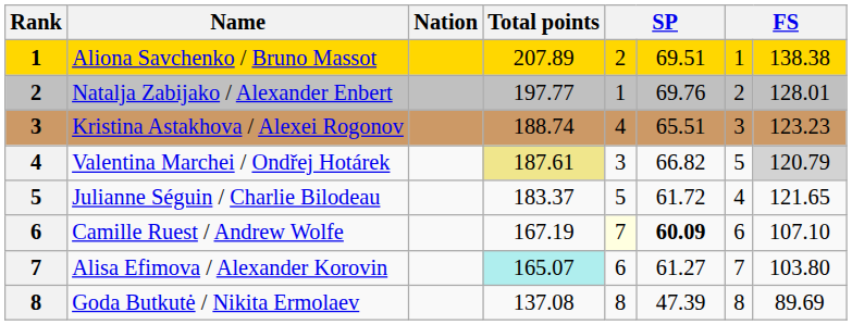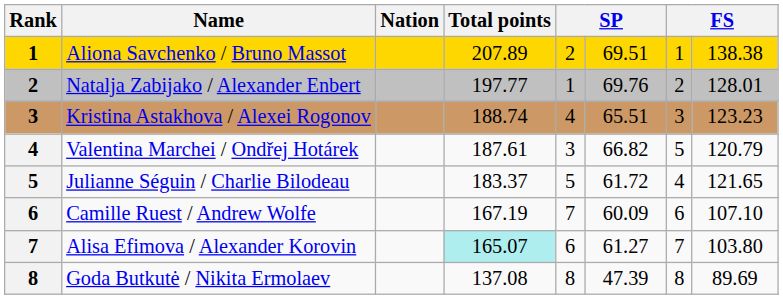Valentina Marchei / Ondřej Hotárek | Total points: khaki background -> no background
Valentina Marchei / Ondřej Hotárek | column 8: lightgrey background -> no background
Camille Ruest / Andrew Wolfe | column 5: lightyellow background -> no background
Camille Ruest / Andrew Wolfe | column 6: bold -> normal
